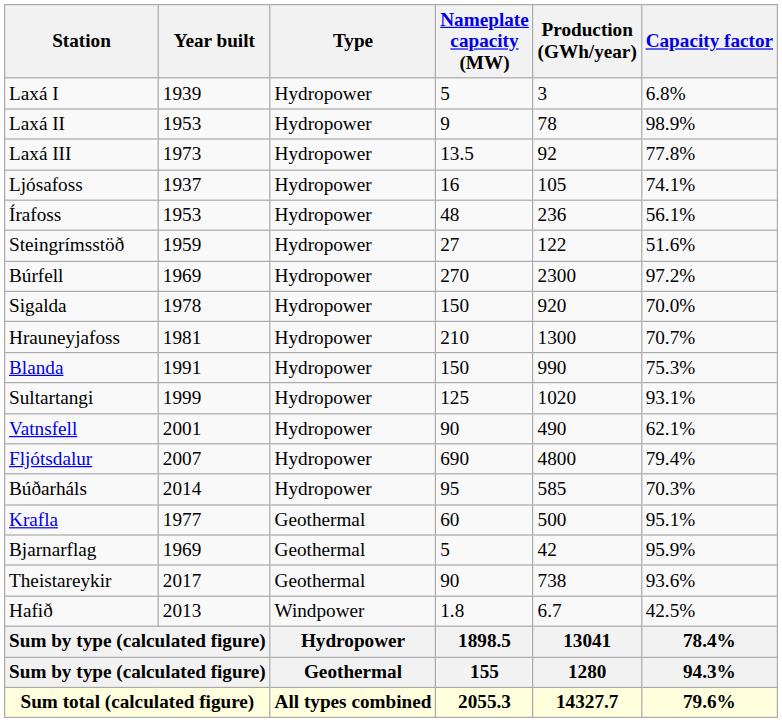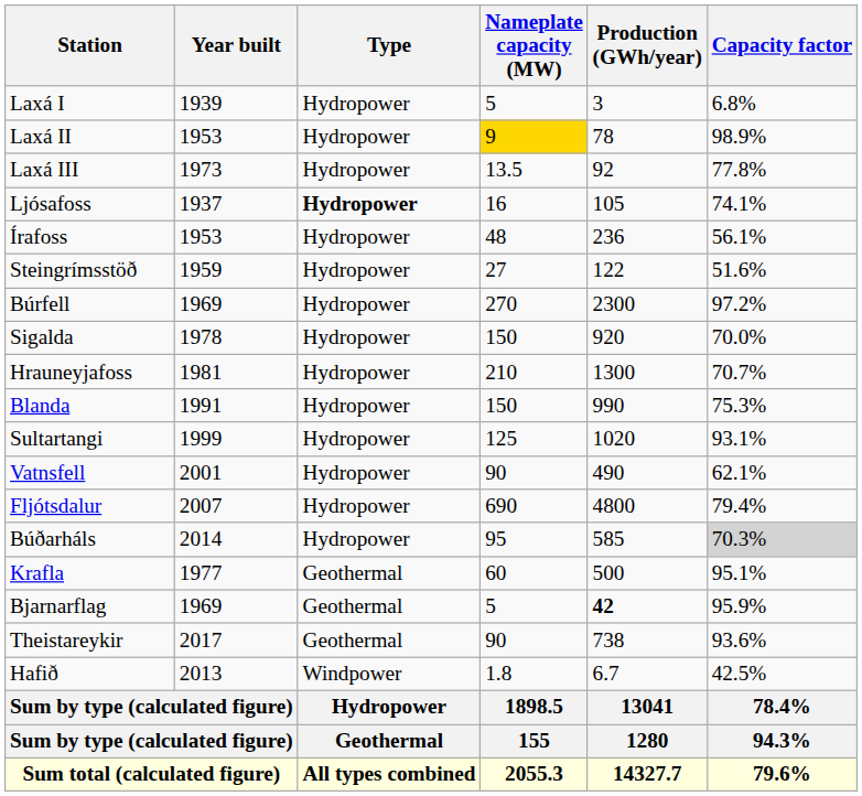Laxá II | Nameplate capacity (MW): no background -> gold background
Ljósafoss | Type: normal -> bold
Búðarháls | Capacity factor: no background -> lightgrey background
Bjarnarflag | Production (GWh/year): normal -> bold
